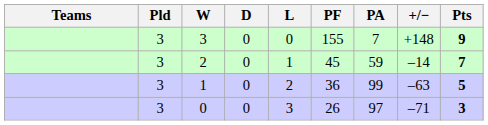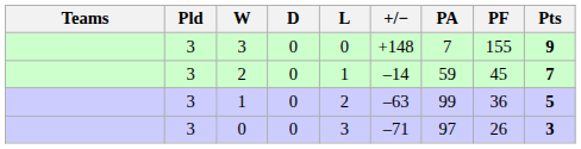columns swapped: PF <-> +/−
